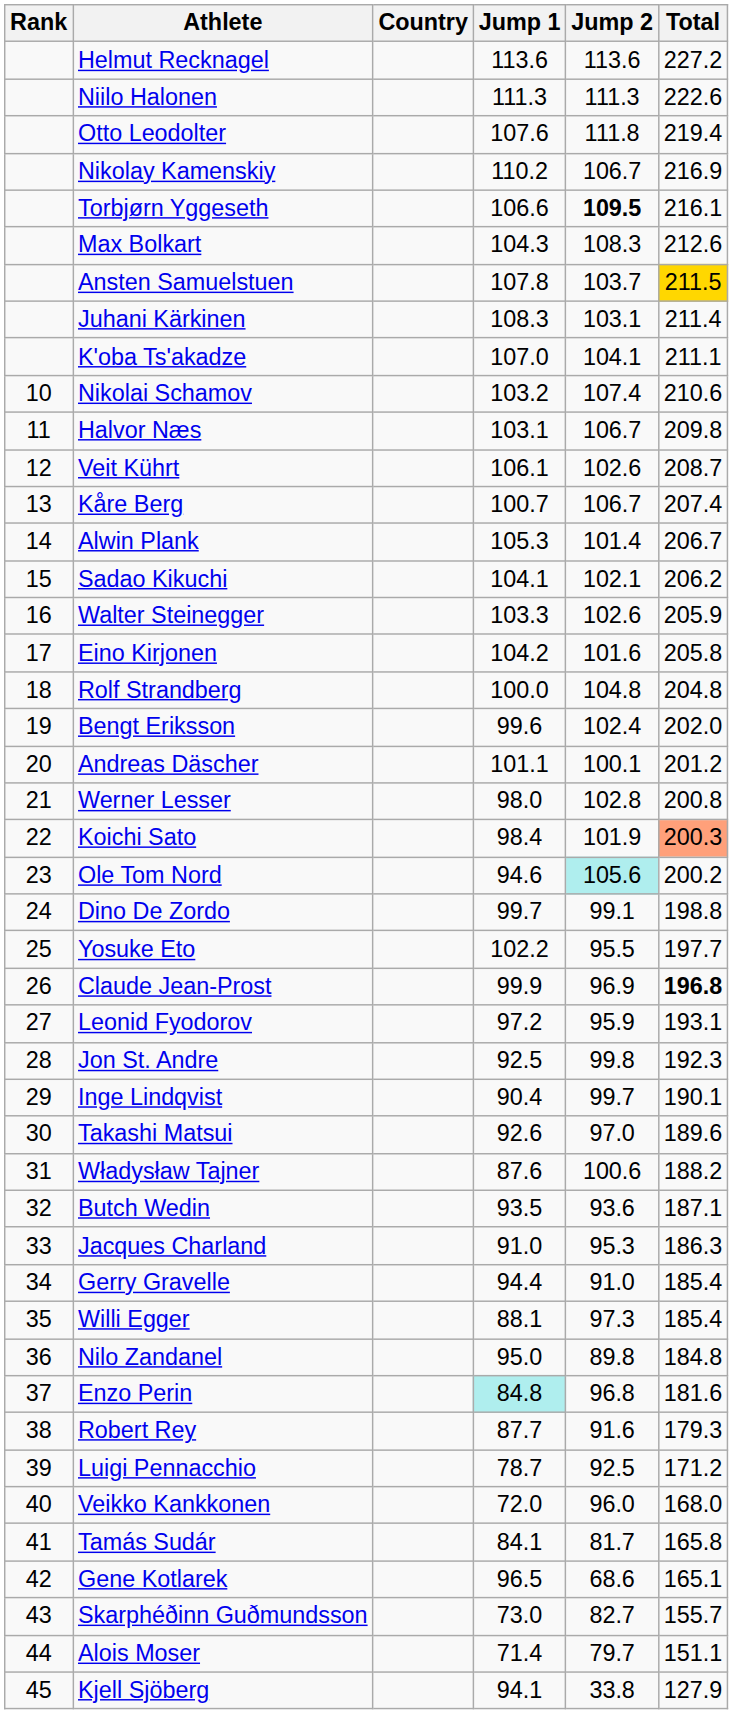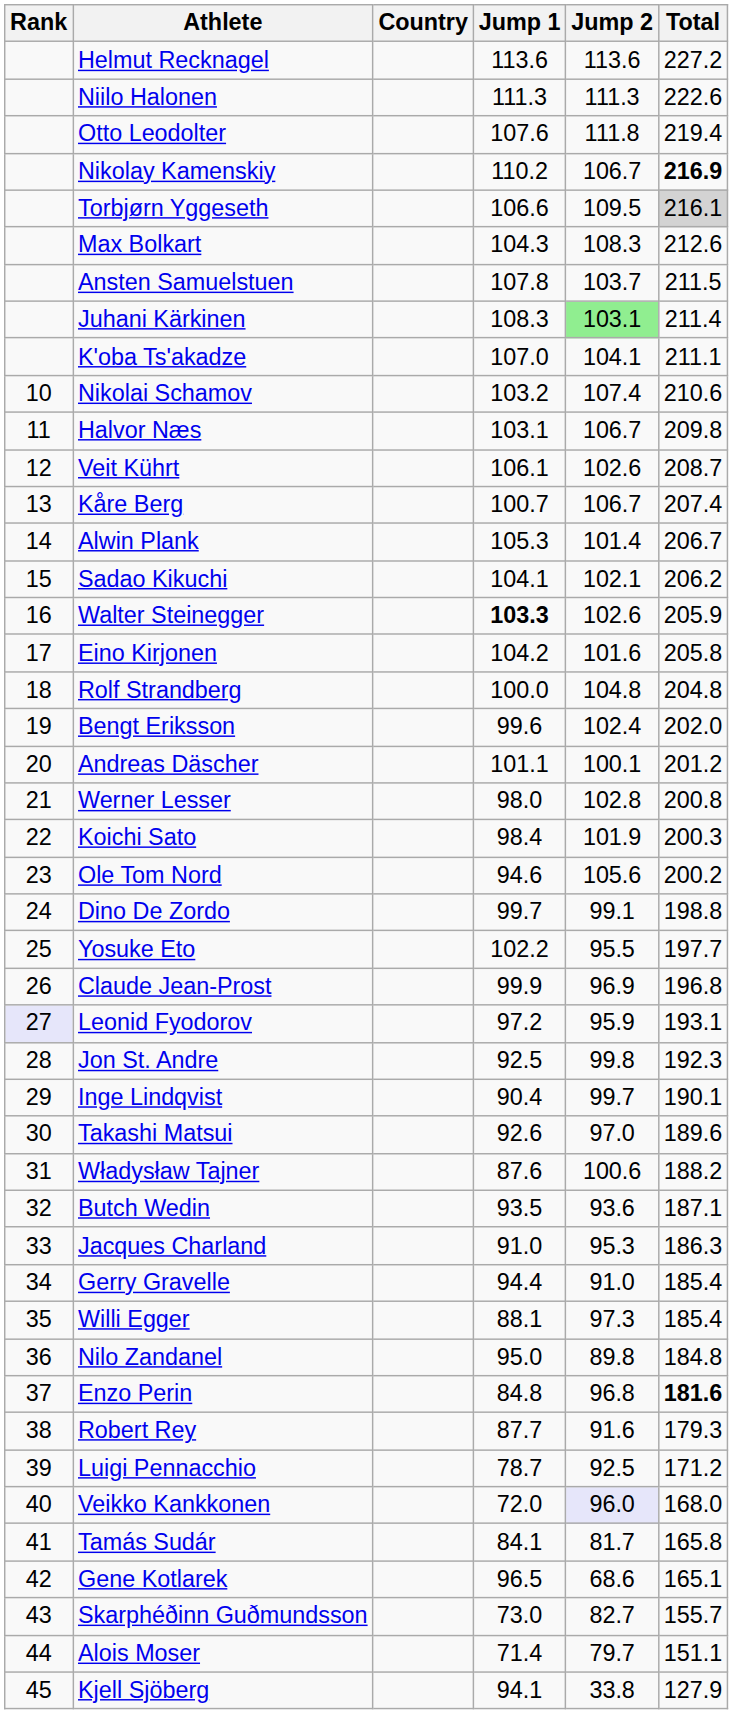Nikolay Kamenskiy | Total: normal -> bold
Torbjørn Yggeseth | Jump 2: bold -> normal
Torbjørn Yggeseth | Total: no background -> lightgrey background
Ansten Samuelstuen | Total: gold background -> no background
Juhani Kärkinen | Jump 2: no background -> lightgreen background
Walter Steinegger | Jump 1: normal -> bold
Koichi Sato | Total: lightsalmon background -> no background
Ole Tom Nord | Jump 2: paleturquoise background -> no background
Claude Jean-Prost | Total: bold -> normal
Leonid Fyodorov | Rank: no background -> lavender background
Enzo Perin | Jump 1: paleturquoise background -> no background
Enzo Perin | Total: normal -> bold
Veikko Kankkonen | Jump 2: no background -> lavender background
